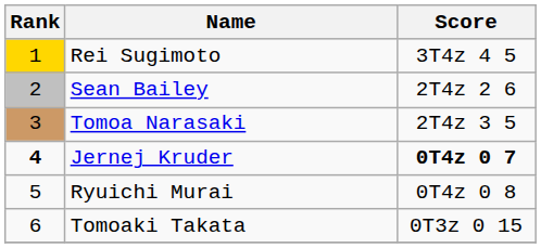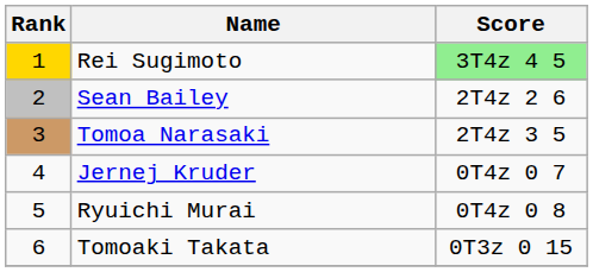Rei Sugimoto | Score: no background -> lightgreen background
Jernej Kruder | Rank: bold -> normal
Jernej Kruder | Score: bold -> normal
